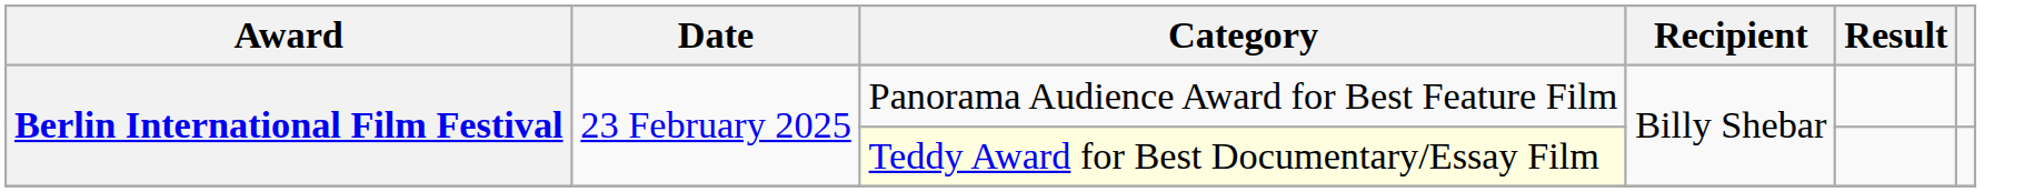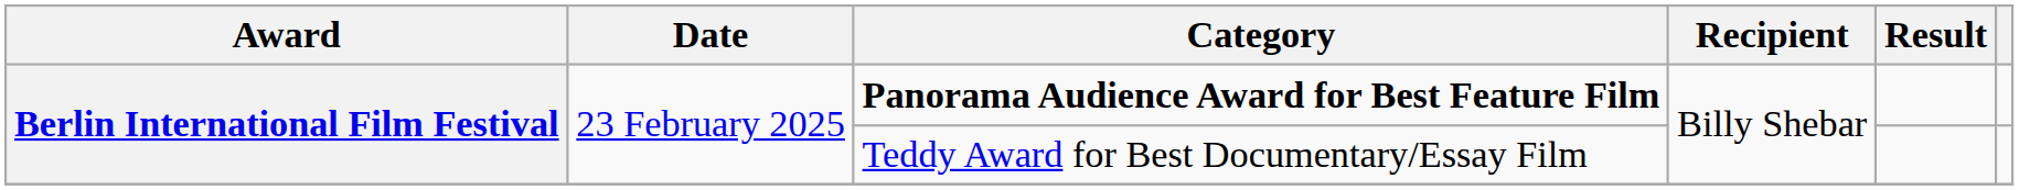Panorama Audience Award for Best Feature Film | Category: normal -> bold
Teddy Award for Best Documentary/Essay Film | Category: lightyellow background -> no background
